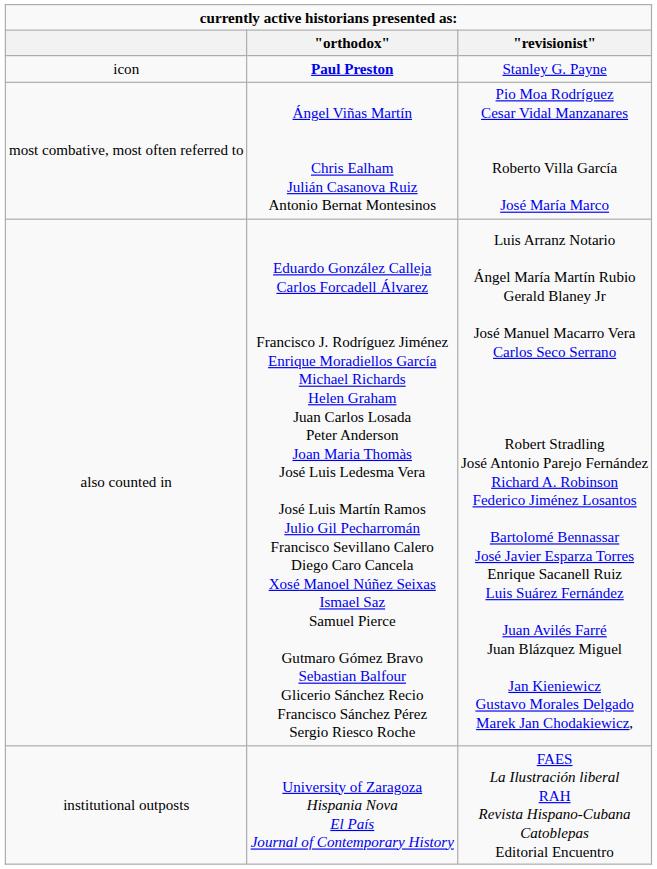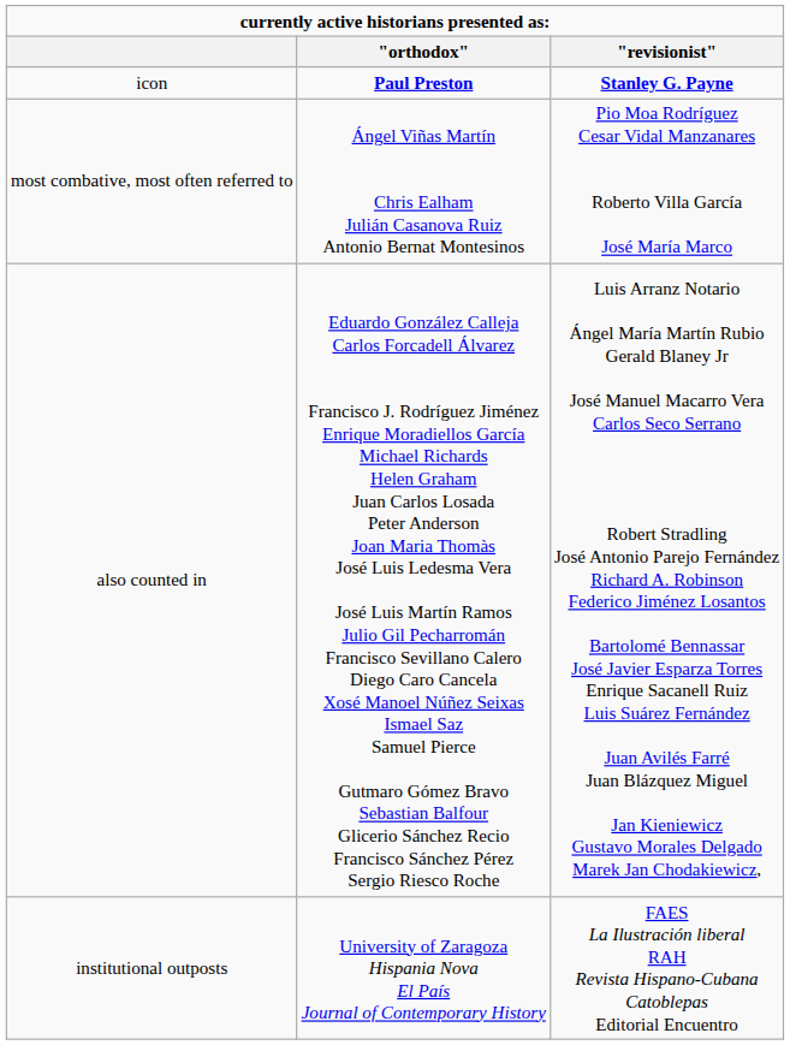icon | "revisionist": normal -> bold
